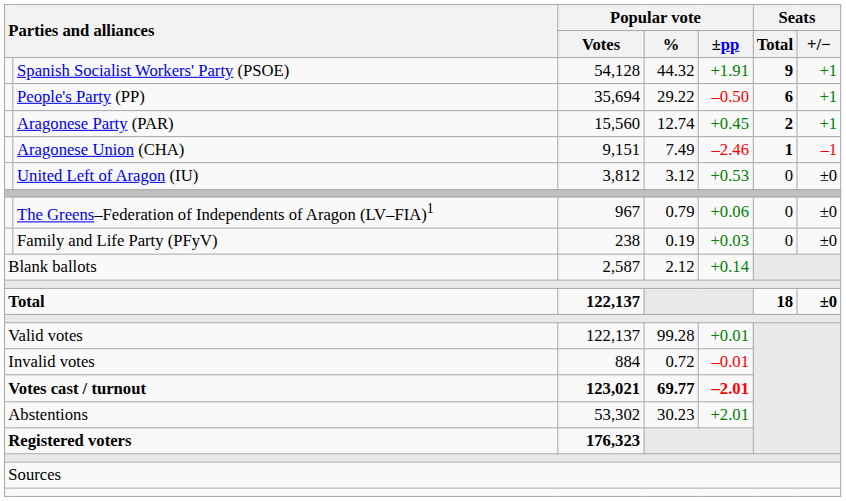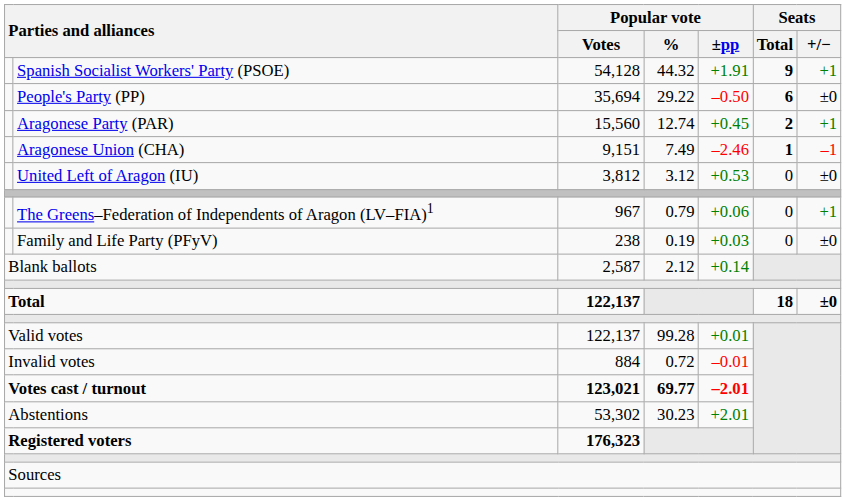People's Party (PP) | Seats / +/−: +1 -> ±0
The Greens–Federation of Independents of Aragon (LV–FIA)1 | Seats / +/−: ±0 -> +1
